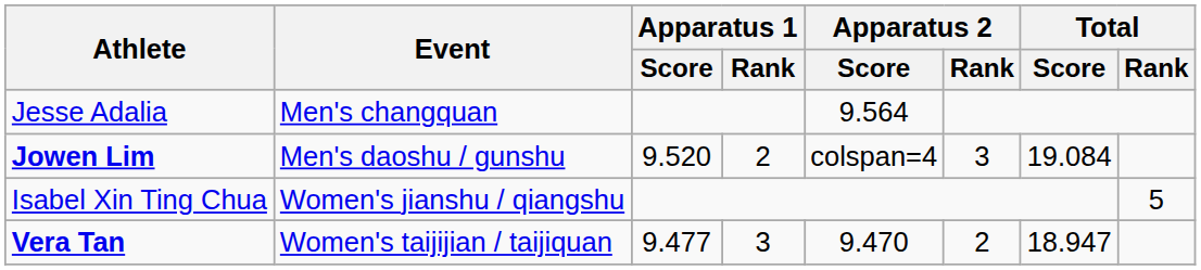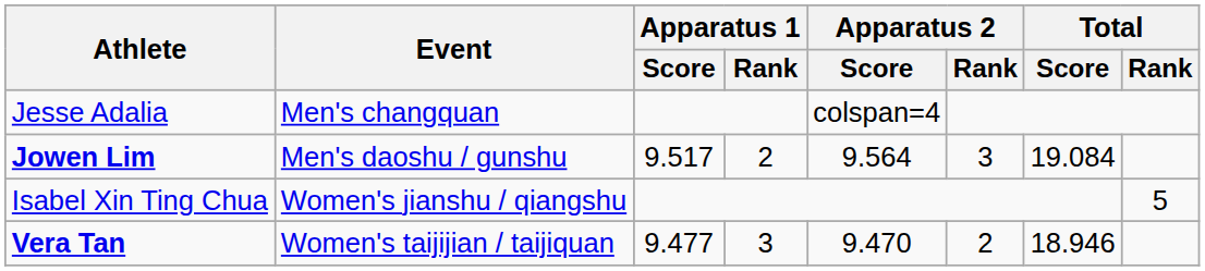Jesse Adalia | Apparatus 2 / Score: 9.564 -> colspan=4
Jowen Lim | Apparatus 1 / Score: 9.520 -> 9.517
Jowen Lim | Apparatus 2 / Score: colspan=4 -> 9.564
Vera Tan | Total / Score: 18.947 -> 18.946
